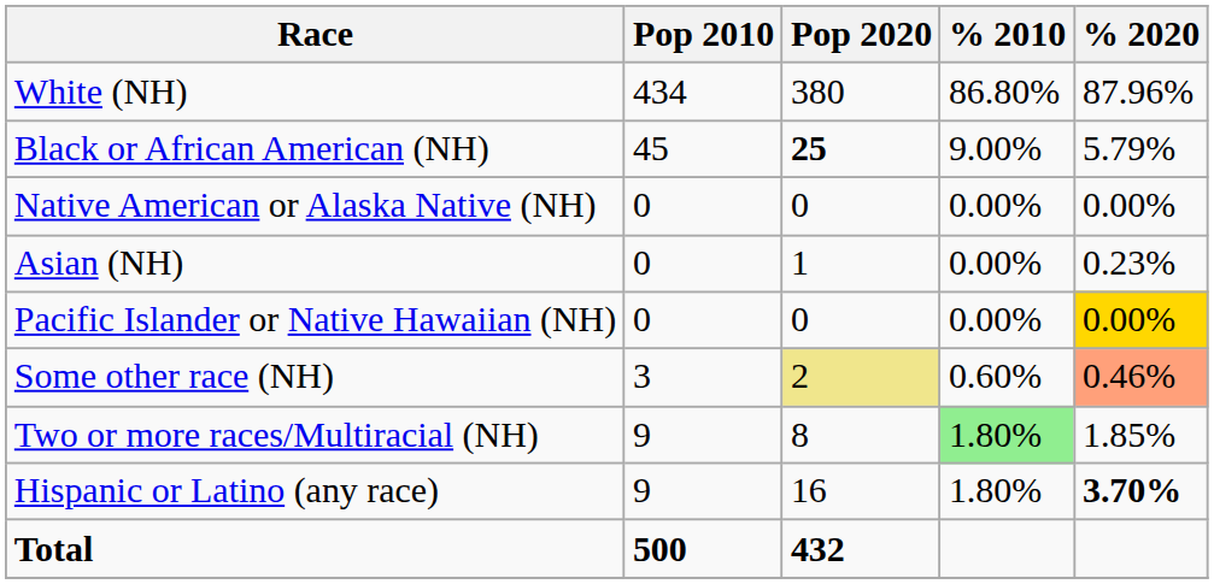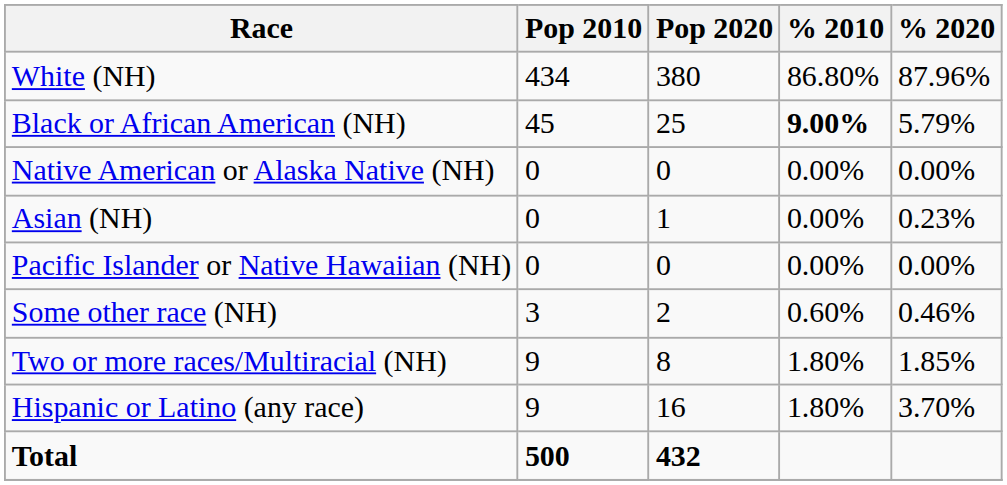Black or African American (NH) | Pop 2020: bold -> normal
Black or African American (NH) | % 2010: normal -> bold
Pacific Islander or Native Hawaiian (NH) | % 2020: gold background -> no background
Some other race (NH) | Pop 2020: khaki background -> no background
Some other race (NH) | % 2020: lightsalmon background -> no background
Two or more races/Multiracial (NH) | % 2010: lightgreen background -> no background
Hispanic or Latino (any race) | % 2020: bold -> normal
